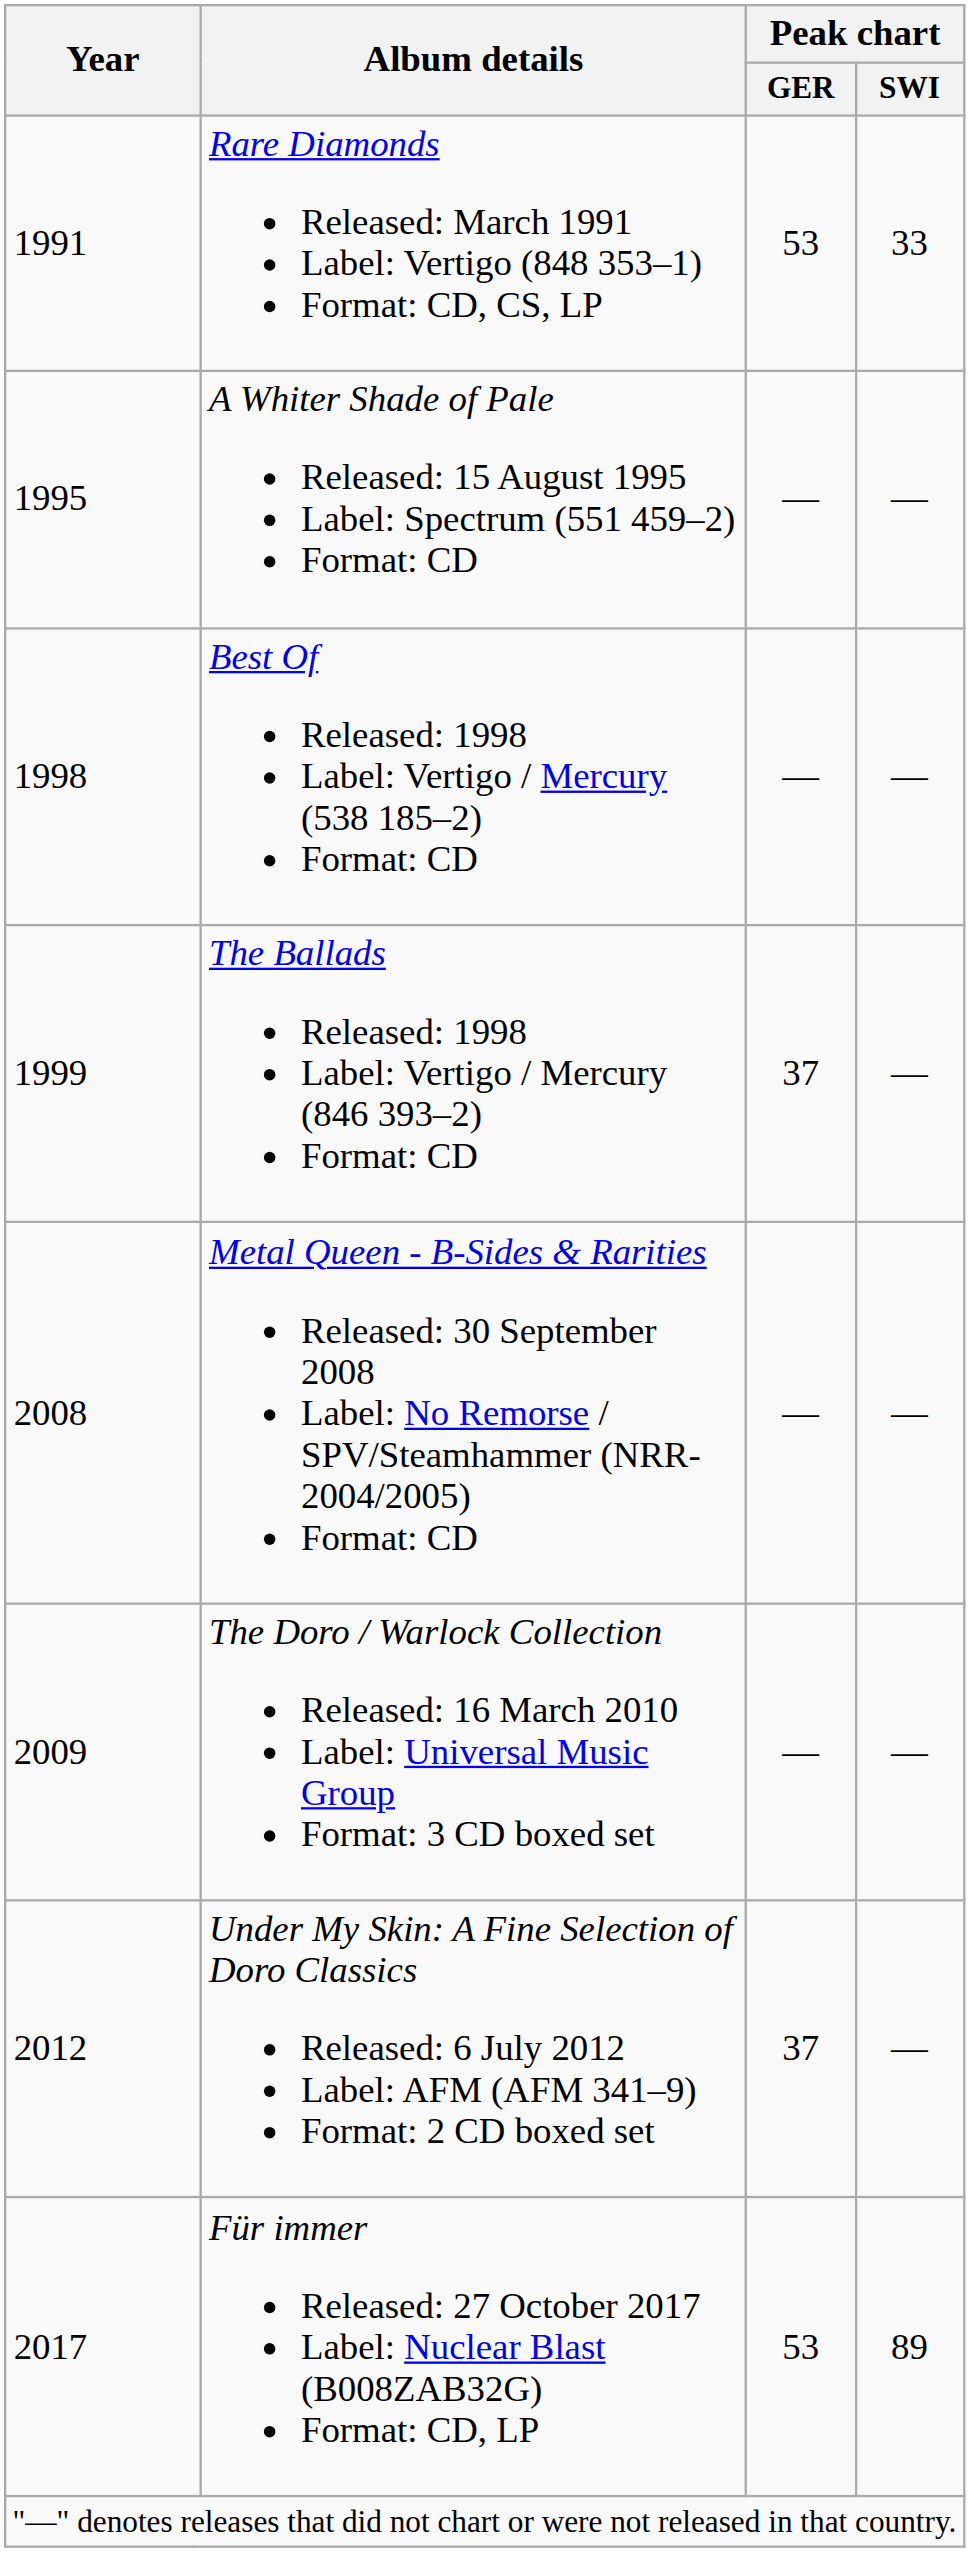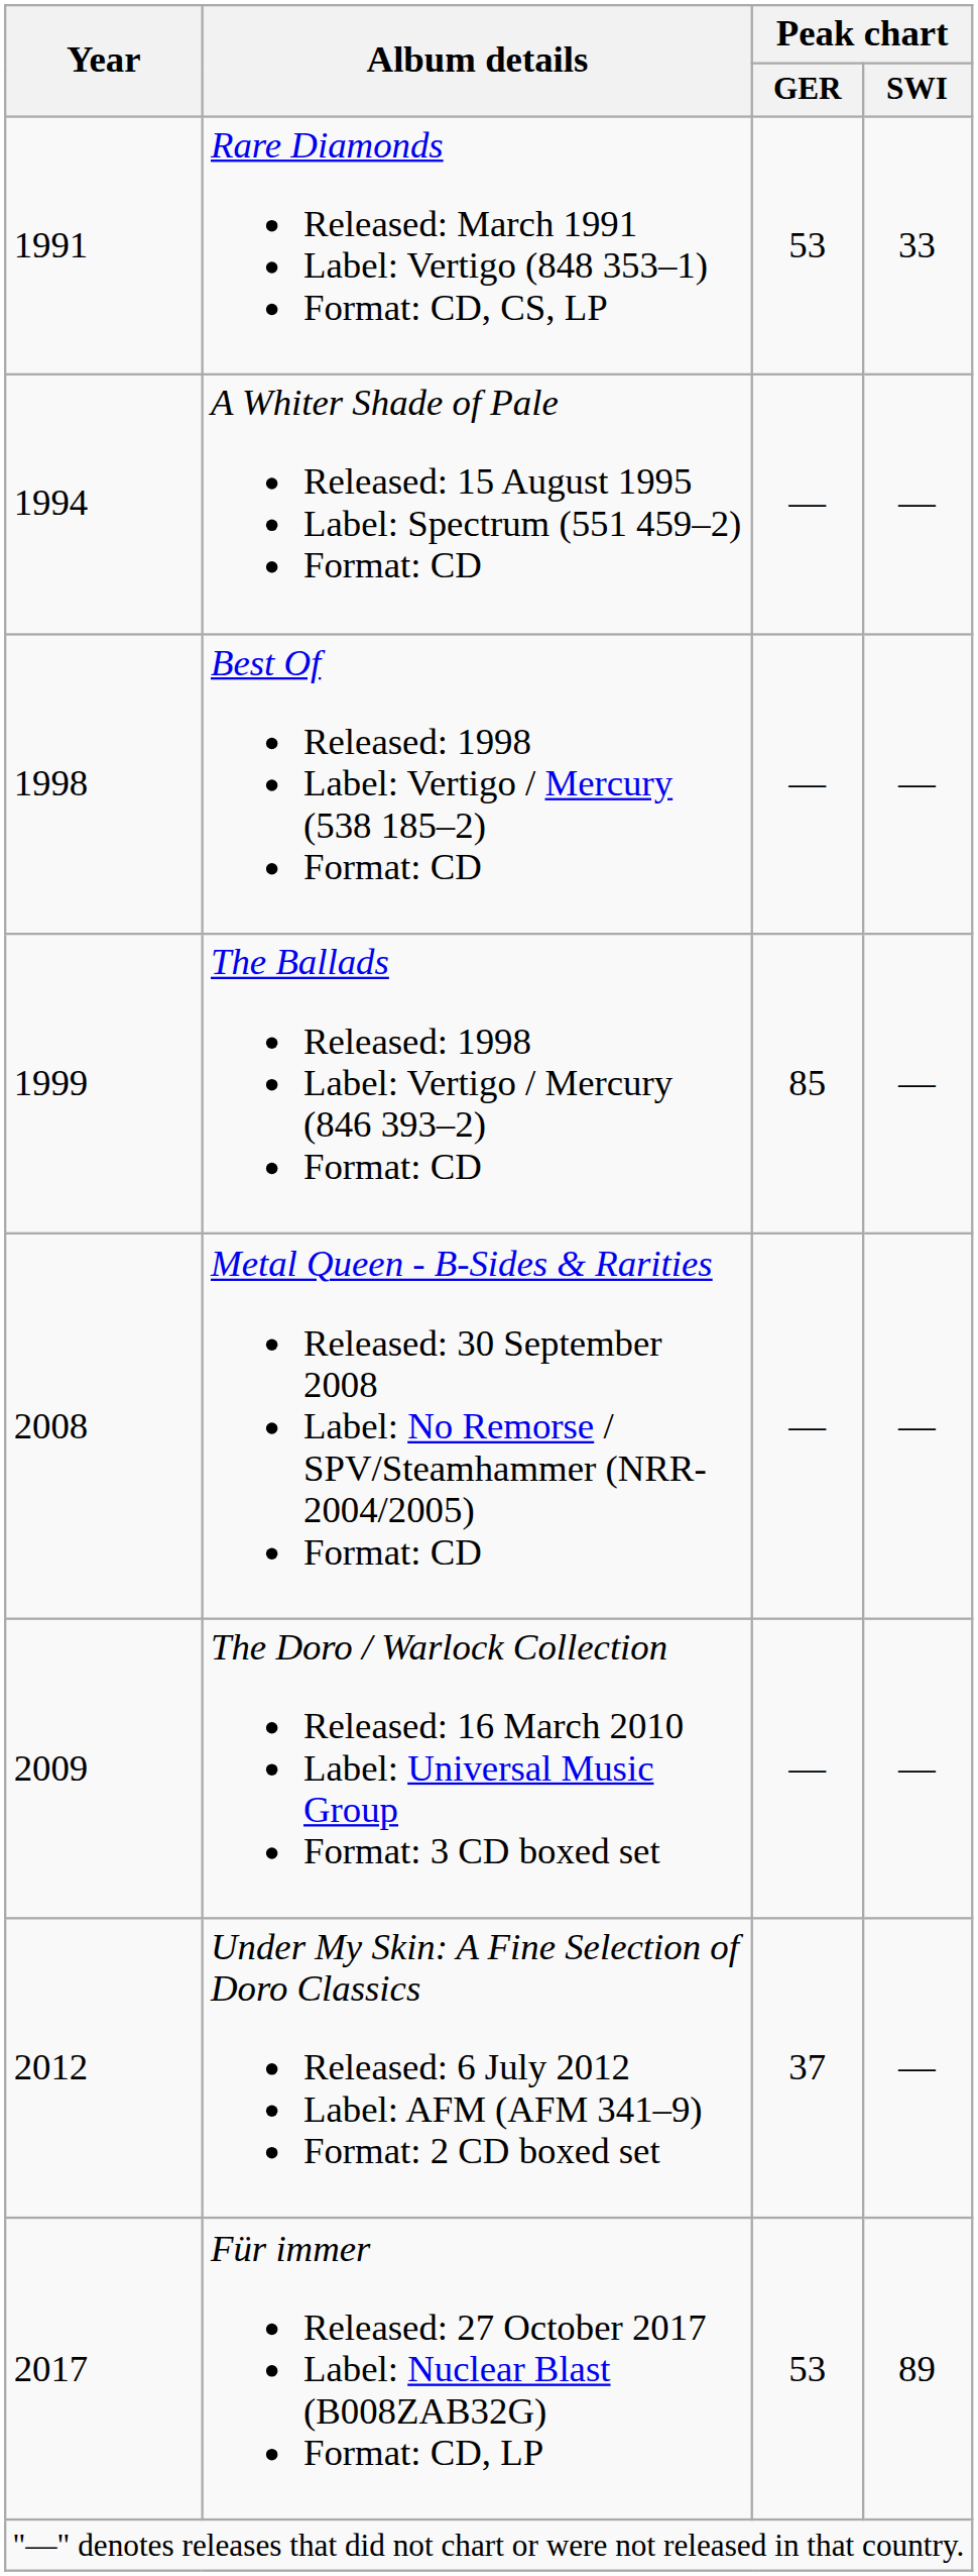row 4 | Year: 1995 -> 1994
row 6 | Peak chart / GER: 37 -> 85
